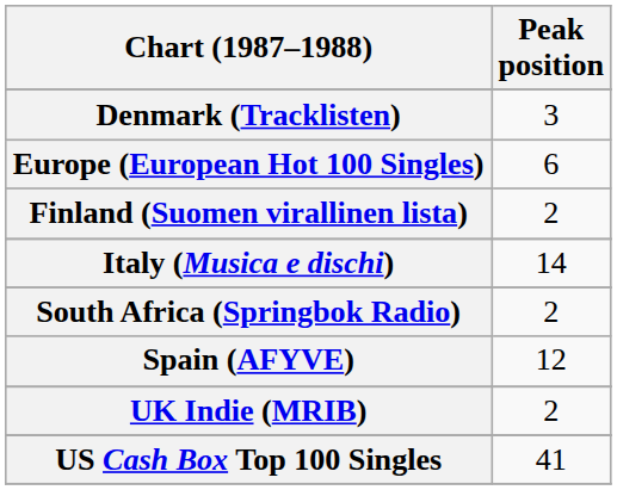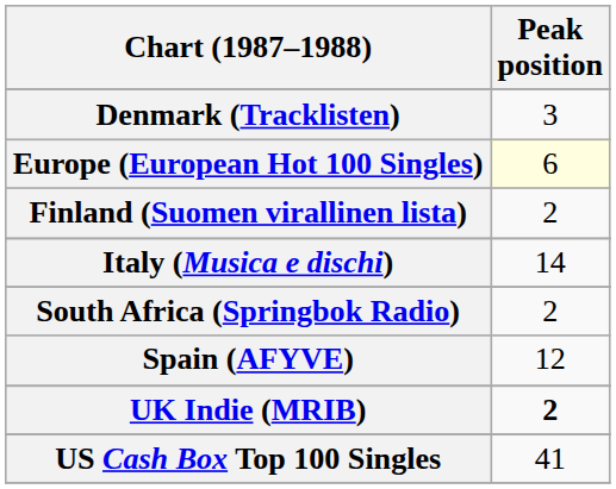Europe (European Hot 100 Singles) | Peak position: no background -> lightyellow background
UK Indie (MRIB) | Peak position: normal -> bold
